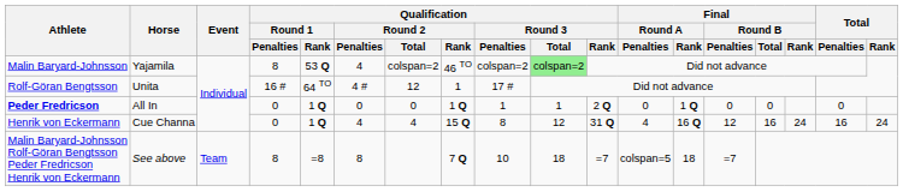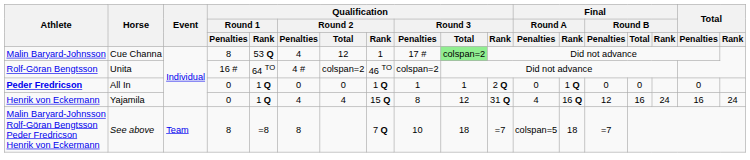Malin Baryard-Johnsson | Horse: Yajamila -> Cue Channa
Malin Baryard-Johnsson | Qualification / Round 2 / Total: colspan=2 -> 12
Malin Baryard-Johnsson | Qualification / Round 2 / Rank: 46 TO -> 1
Malin Baryard-Johnsson | Qualification / Round 3 / Penalties: colspan=2 -> 17 #
Rolf-Göran Bengtsson | Qualification / Round 2 / Total: 12 -> colspan=2
Rolf-Göran Bengtsson | Qualification / Round 2 / Rank: 1 -> 46 TO
Rolf-Göran Bengtsson | Qualification / Round 3 / Penalties: 17 # -> colspan=2
Henrik von Eckermann | Horse: Cue Channa -> Yajamila
